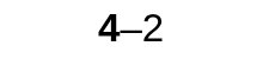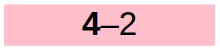row 1 | column 1: no background -> pink background
